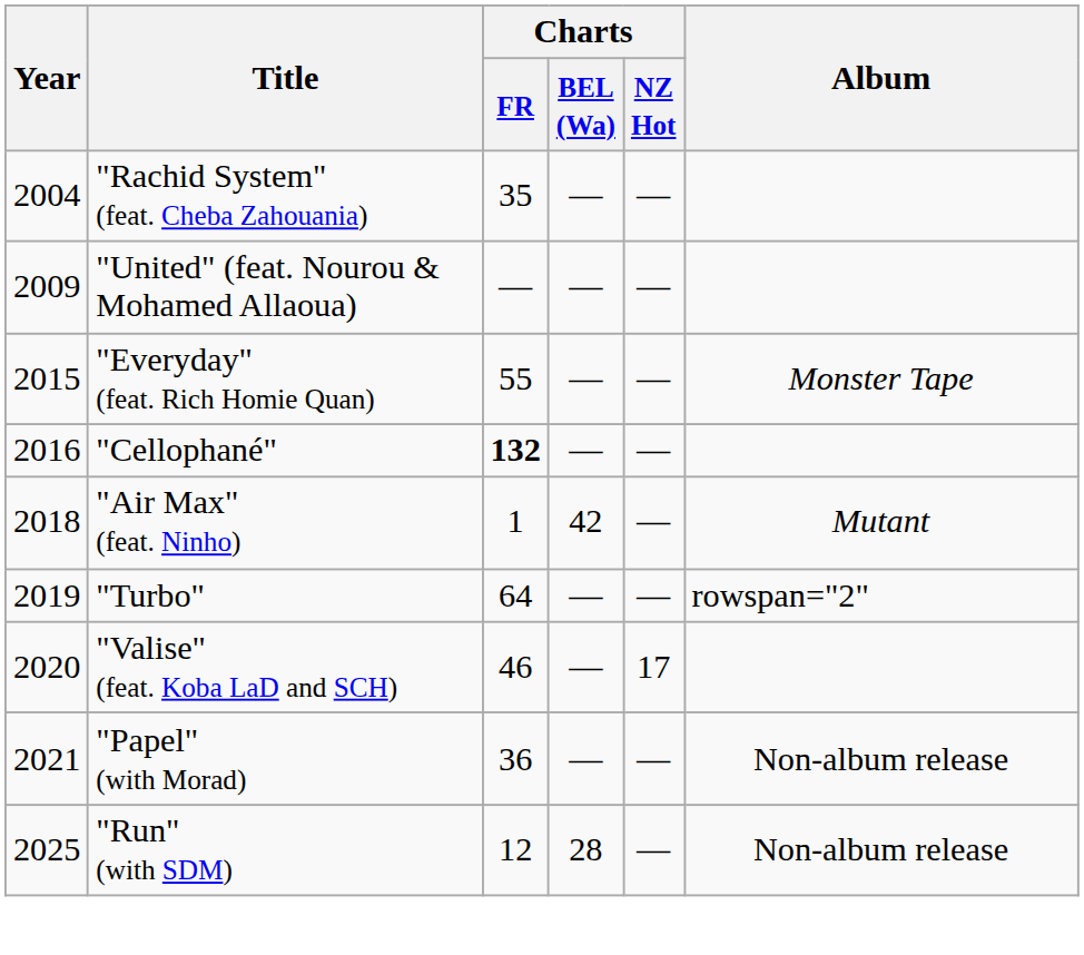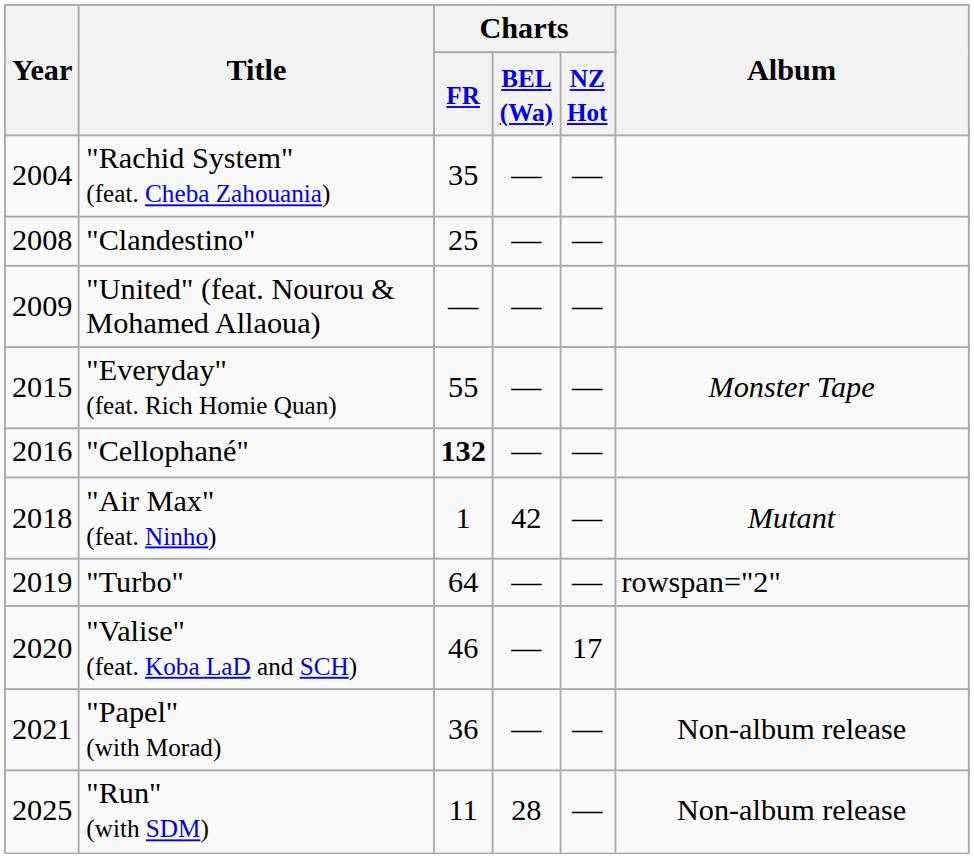+ row: 2008 | "Clandestino" | 25 | — | —
"Run" (with SDM) | Charts / FR: 12 -> 11
